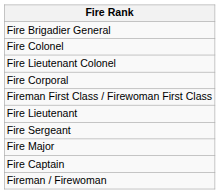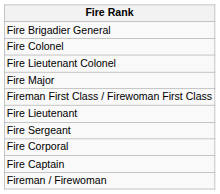row 5 | column 1: Fire Corporal -> Fire Major
row 9 | column 1: Fire Major -> Fire Corporal
